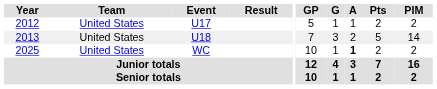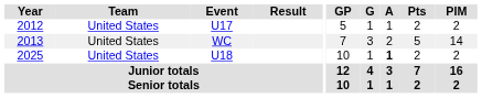2013 | Event: U18 -> WC
2025 | Event: WC -> U18
